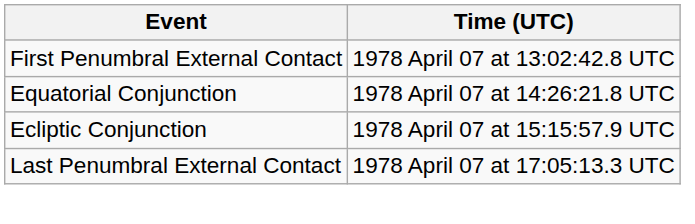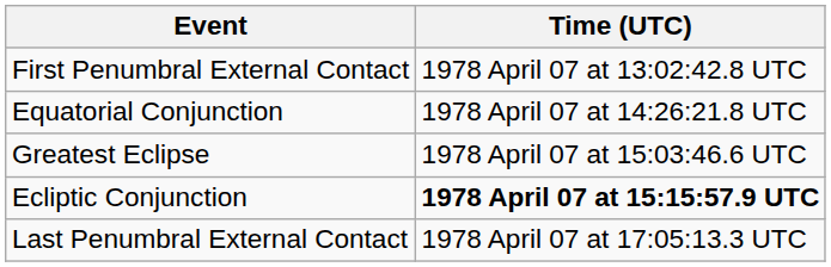+ row: Greatest Eclipse | 1978 April 07 at 15:03:46.6 UTC
Ecliptic Conjunction | Time (UTC): normal -> bold
